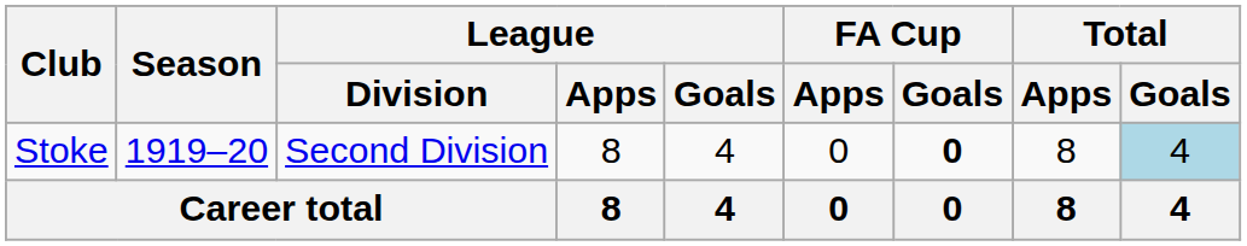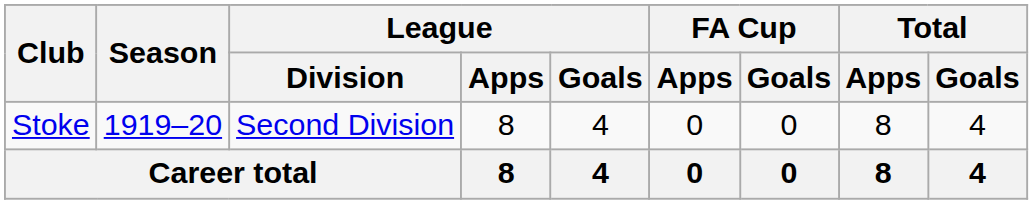Stoke | FA Cup / Goals: bold -> normal
Stoke | Total / Goals: lightblue background -> no background
